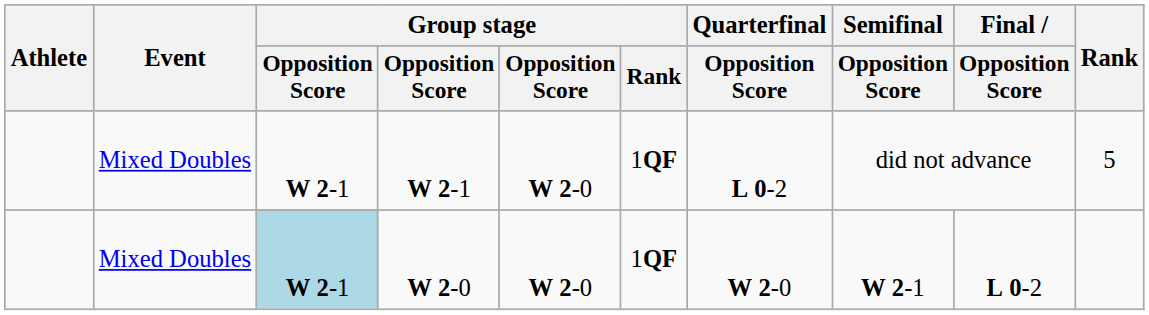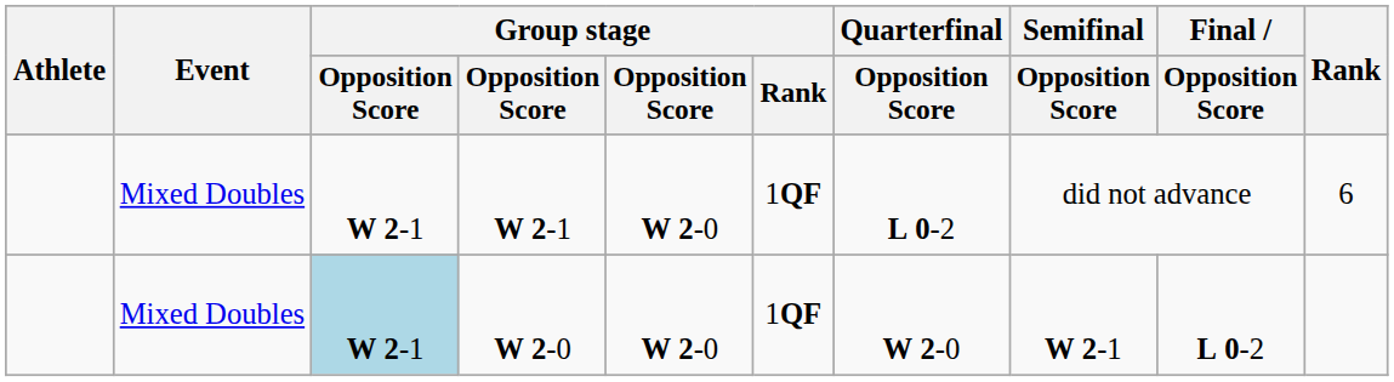row 3 | Rank: 5 -> 6
